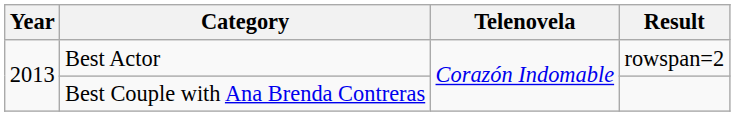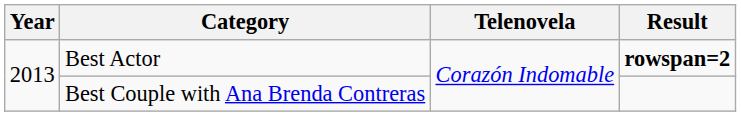Best Actor | Result: normal -> bold
